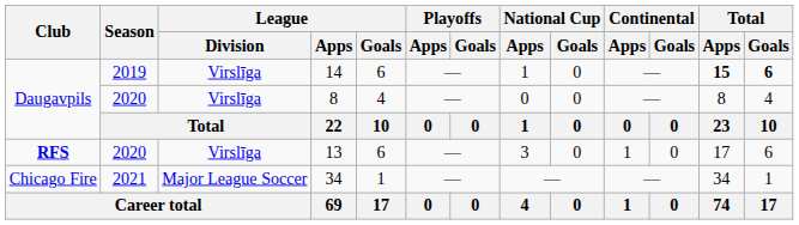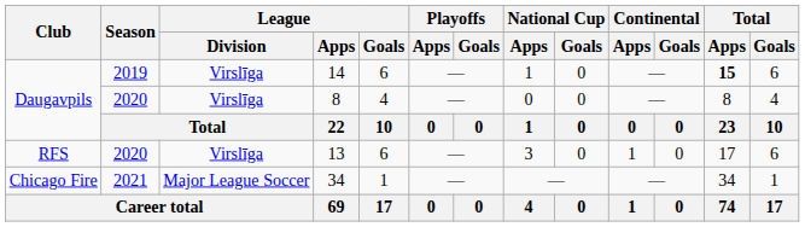14 | Total / Goals: bold -> normal
13 | Club: bold -> normal
